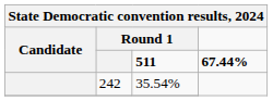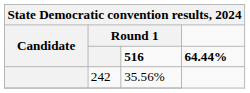row 3 | column 3: 511 -> 516
row 3 | column 4: 67.44% -> 64.44%
row 4 | column 3: 35.54% -> 35.56%
